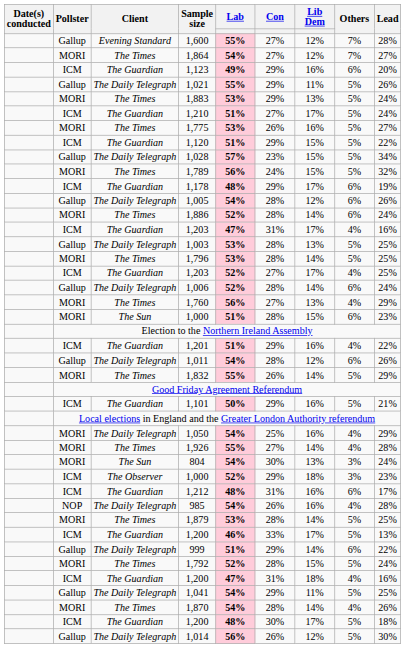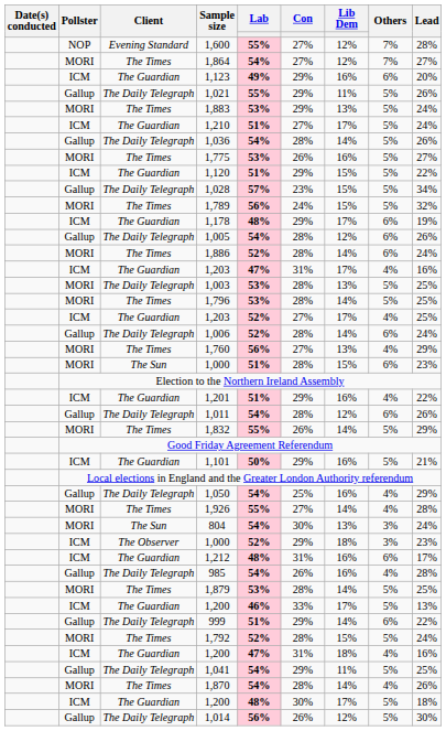1,600 | Pollster: Gallup -> NOP
+ row: Gallup | The Daily Telegraph | 1,036 | 54% | 28% | 14% | 5% | 26%
1,003 | Pollster: Gallup -> MORI
1,050 | Pollster: MORI -> Gallup
985 | Pollster: NOP -> Gallup
